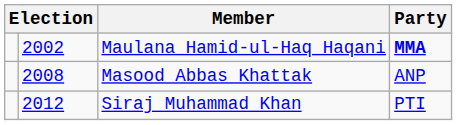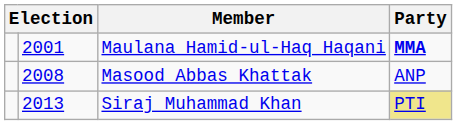Maulana Hamid-ul-Haq Haqani | column 2: 2002 -> 2001
Siraj Muhammad Khan | column 2: 2012 -> 2013
Siraj Muhammad Khan | Party: no background -> khaki background
